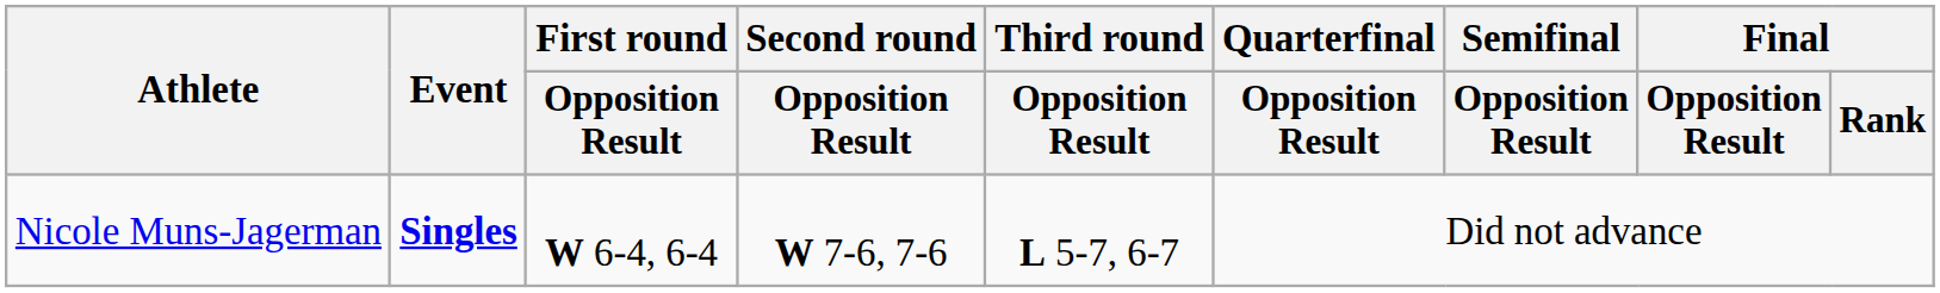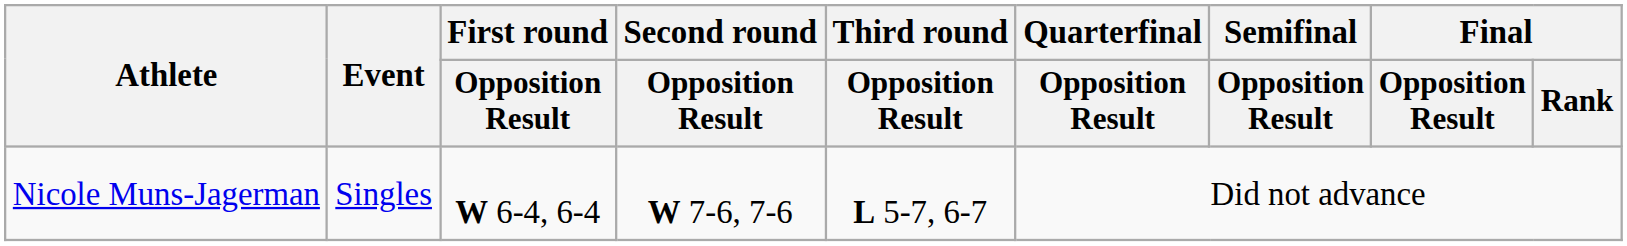Nicole Muns-Jagerman | Event: bold -> normal
